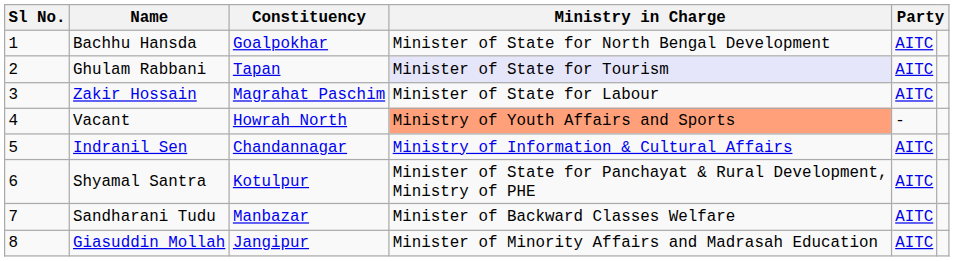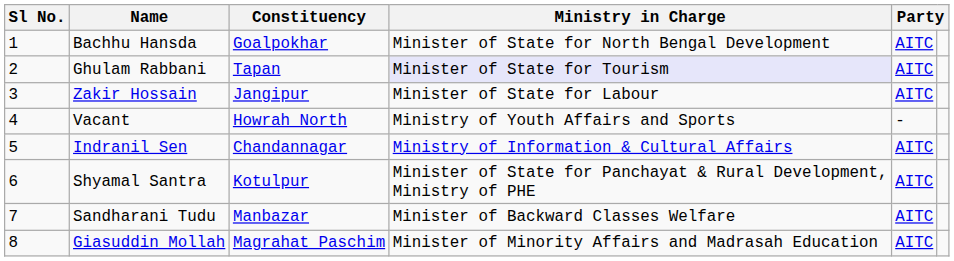Zakir Hossain | Constituency: Magrahat Paschim -> Jangipur
Vacant | Ministry in Charge: lightsalmon background -> no background
Giasuddin Mollah | Constituency: Jangipur -> Magrahat Paschim
